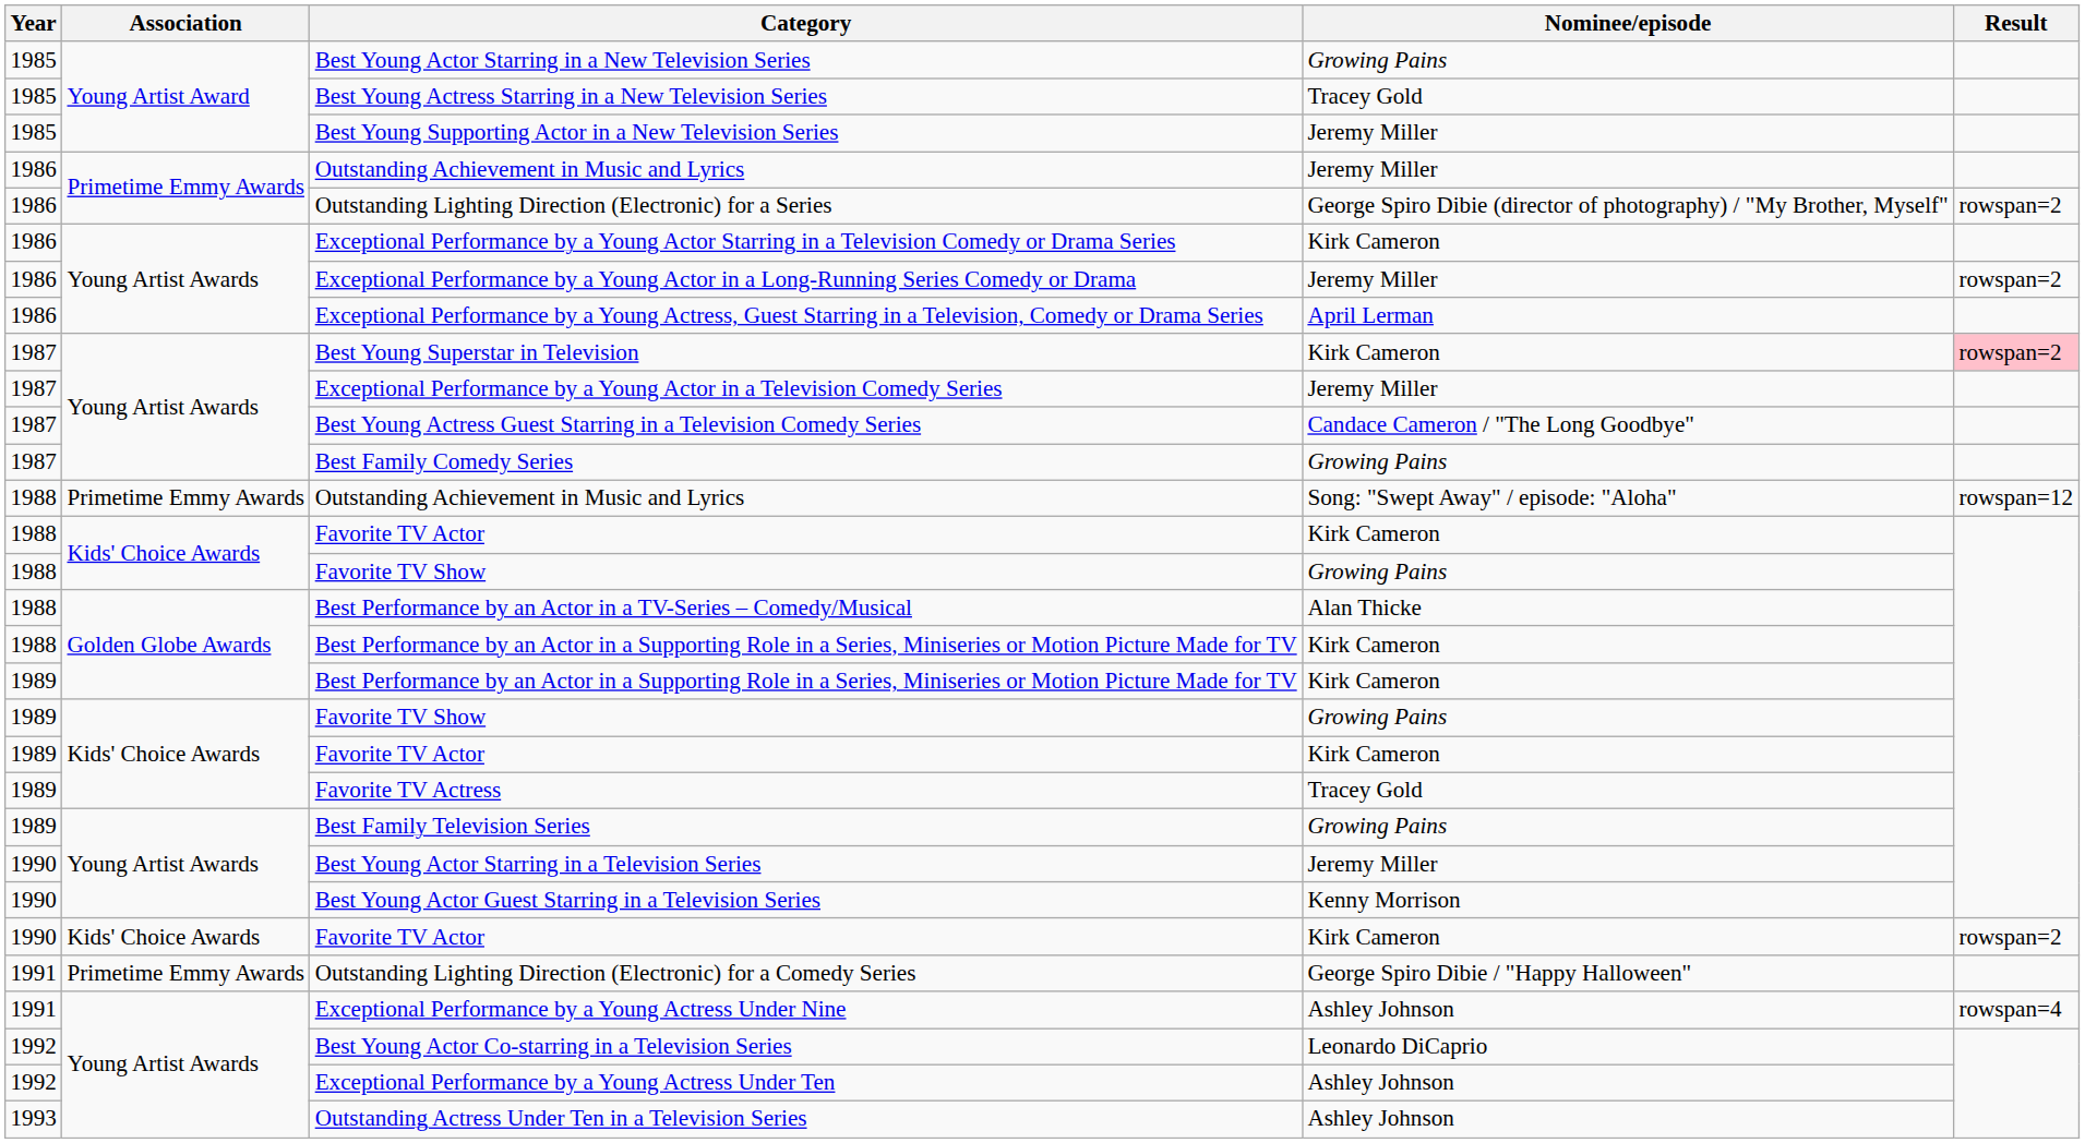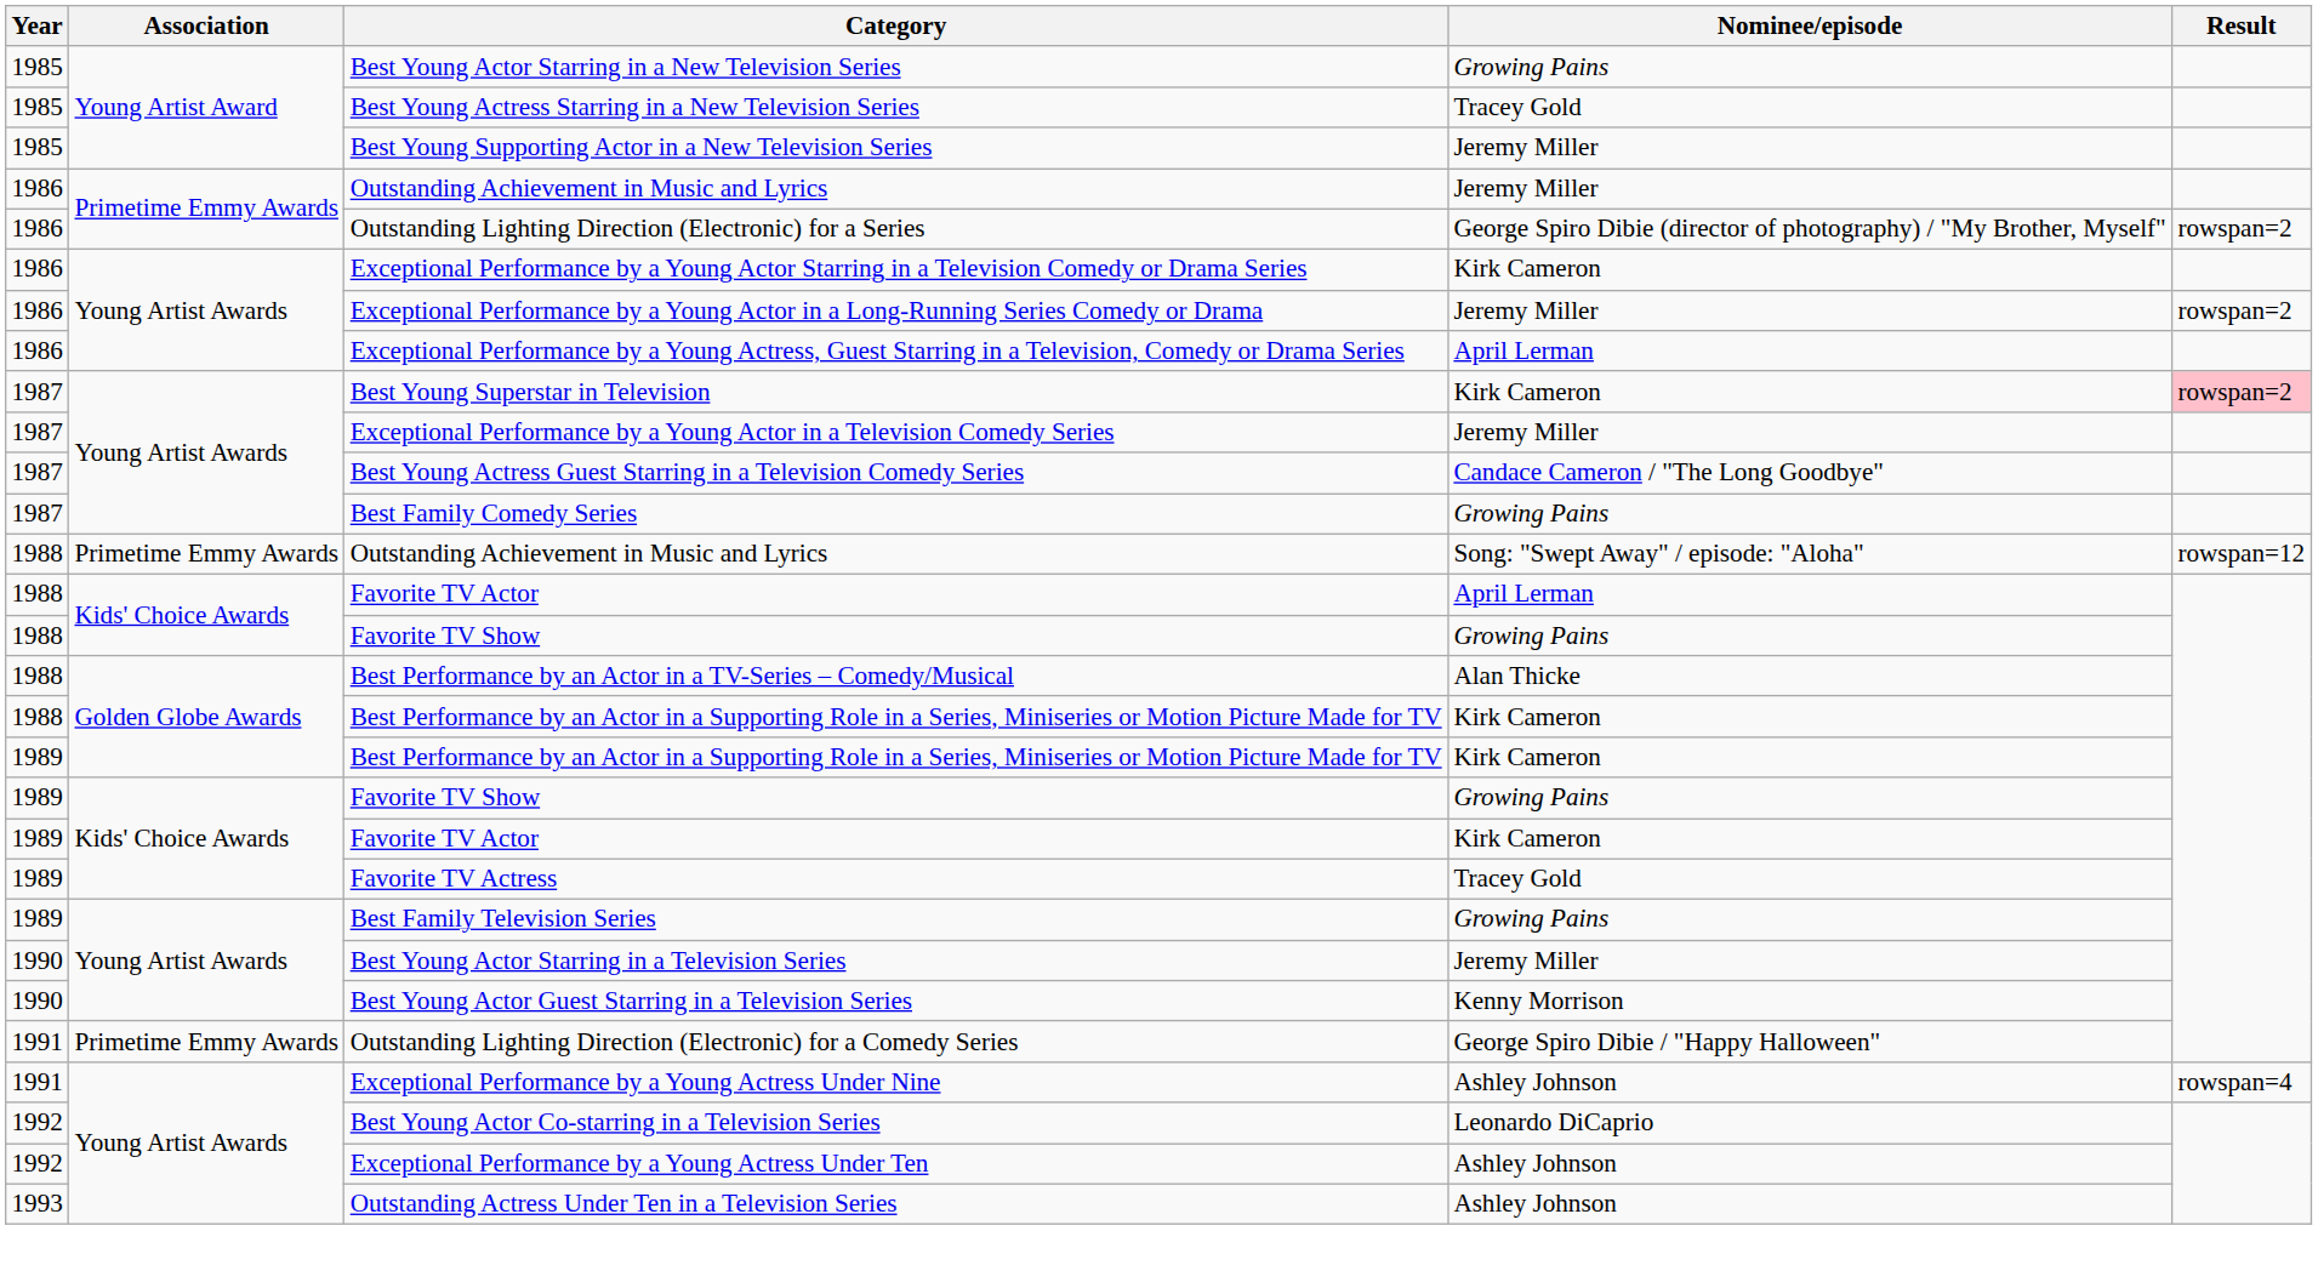1988 / Favorite TV Actor | Nominee/episode: Kirk Cameron -> April Lerman
- row: 1990 | Kids' Choice Awards | Favorite TV Actor | Kirk Cameron | rowspan=2
